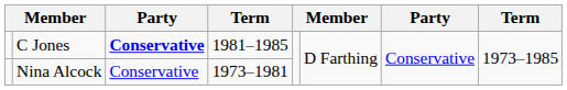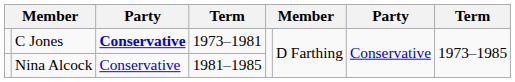C Jones | column 4: 1981–1985 -> 1973–1981
Nina Alcock | column 4: 1973–1981 -> 1981–1985
